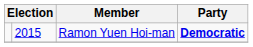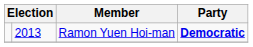Ramon Yuen Hoi-man | column 2: 2015 -> 2013
